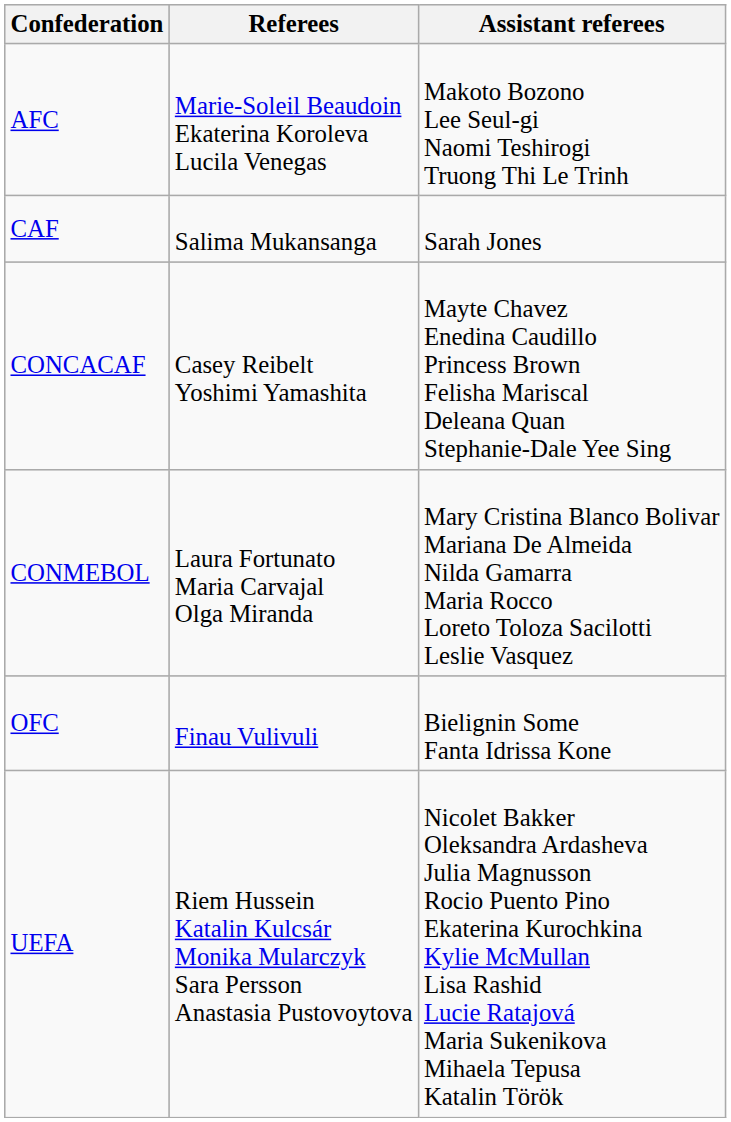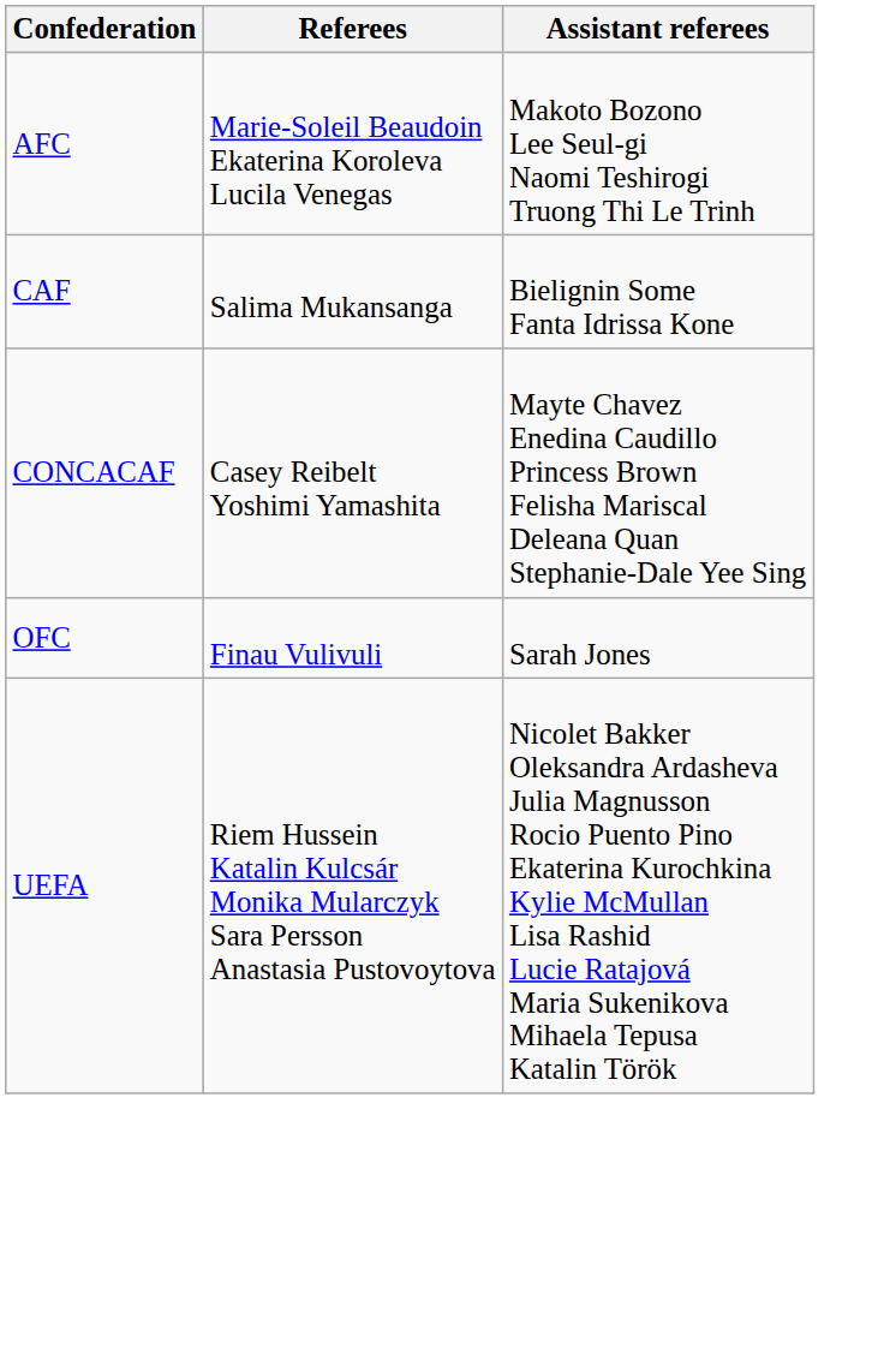CAF | Assistant referees: Sarah Jones -> Bielignin Some Fanta Idrissa Kone
- row: CONMEBOL | Laura Fortunato Maria Carvajal Olga Miranda | Mary Cristina Blanco Bolivar Mariana De Almeida Nilda Gamarra Maria Rocco Loreto Toloza Sacilotti Leslie Vasquez
OFC | Assistant referees: Bielignin Some Fanta Idrissa Kone -> Sarah Jones
